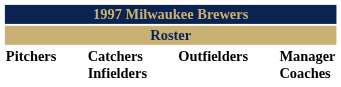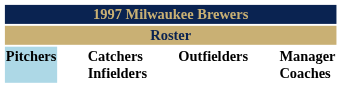Pitchers | column 1: no background -> lightblue background
